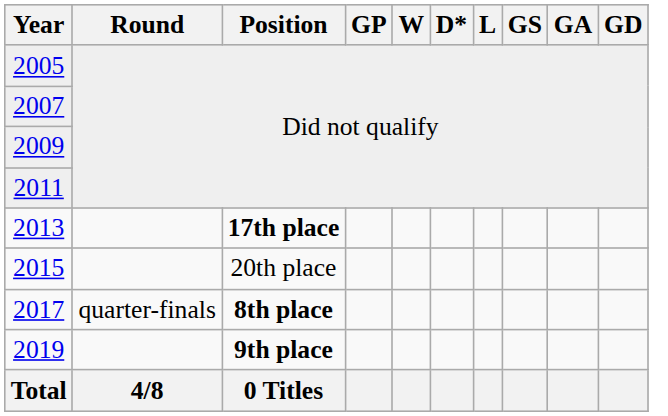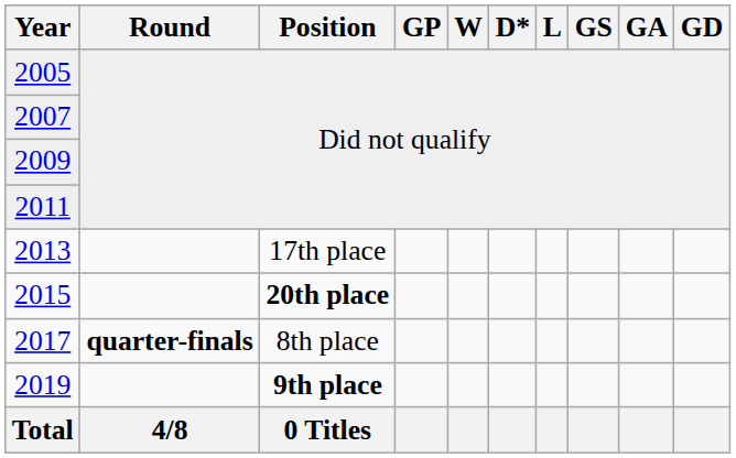2013 | Position: bold -> normal
2015 | Position: normal -> bold
2017 | Round: normal -> bold
2017 | Position: bold -> normal
